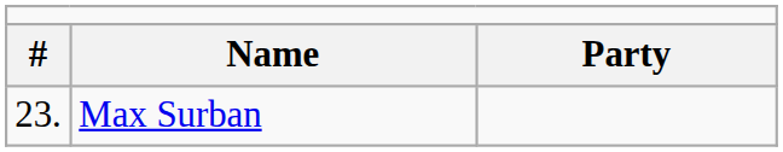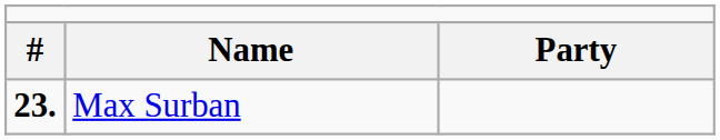Max Surban | column 1: normal -> bold
